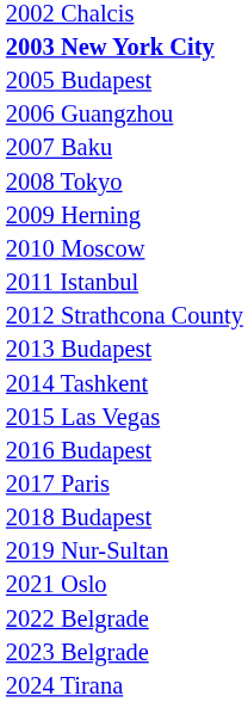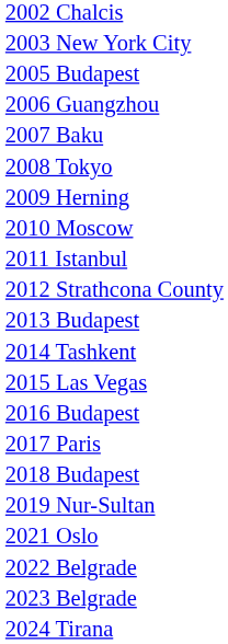2003 New York City | column 1: bold -> normal
